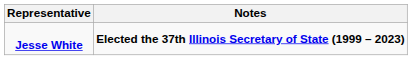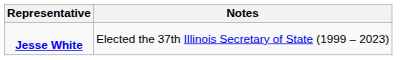Jesse White | Notes: bold -> normal
